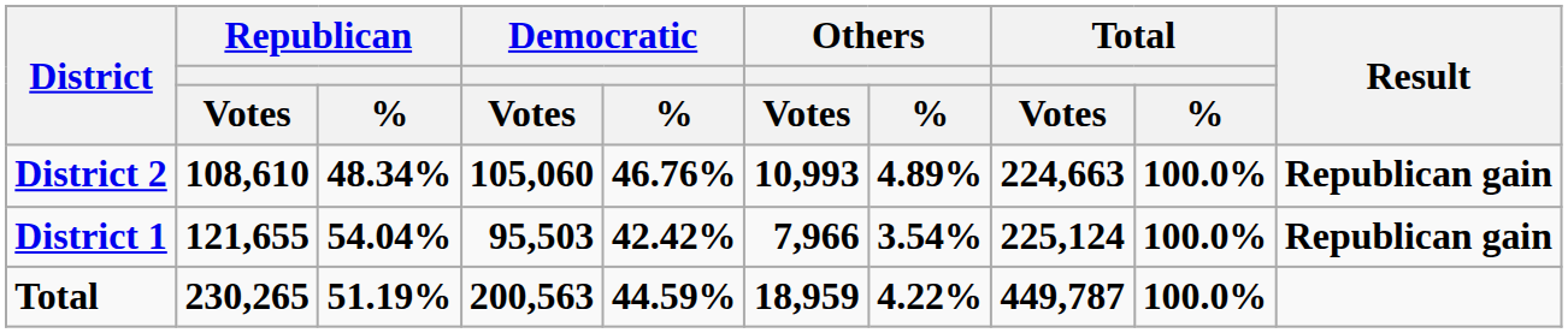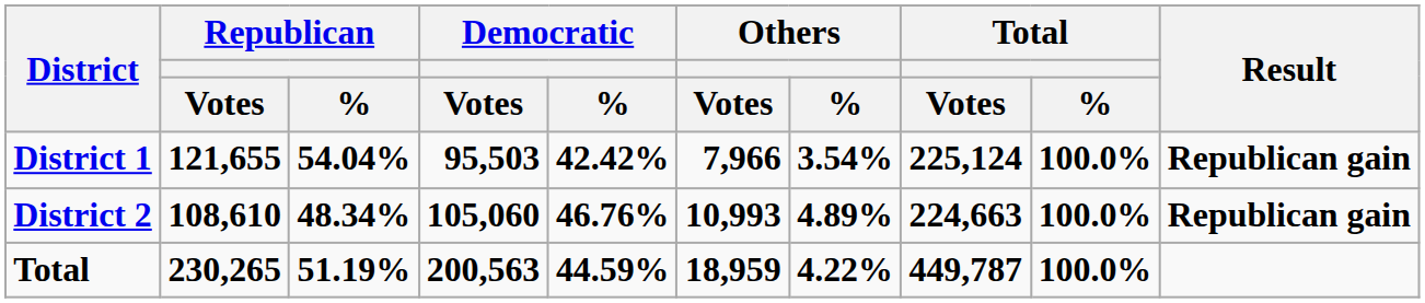rows swapped: District 1 <-> District 2
